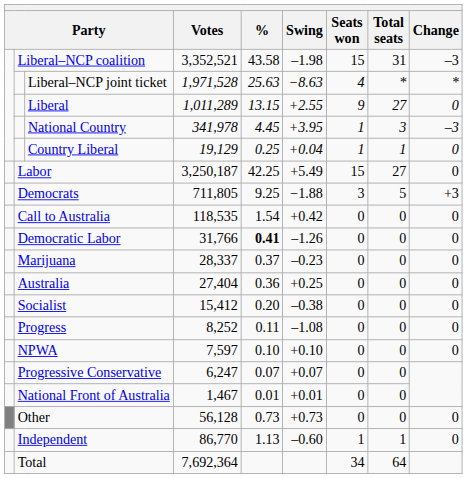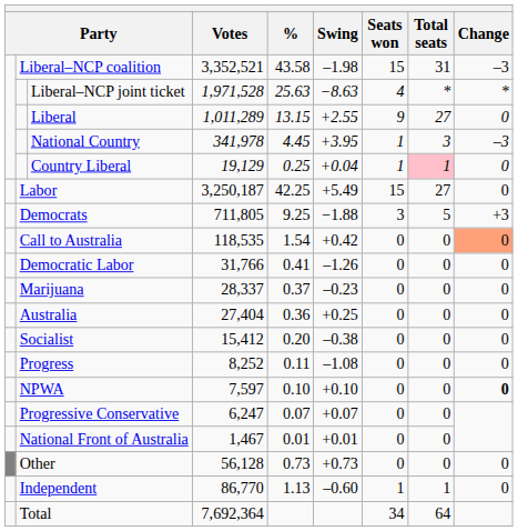Country Liberal | Total seats: no background -> pink background
Call to Australia | Change: no background -> lightsalmon background
Democratic Labor | %: bold -> normal
NPWA | Change: normal -> bold
